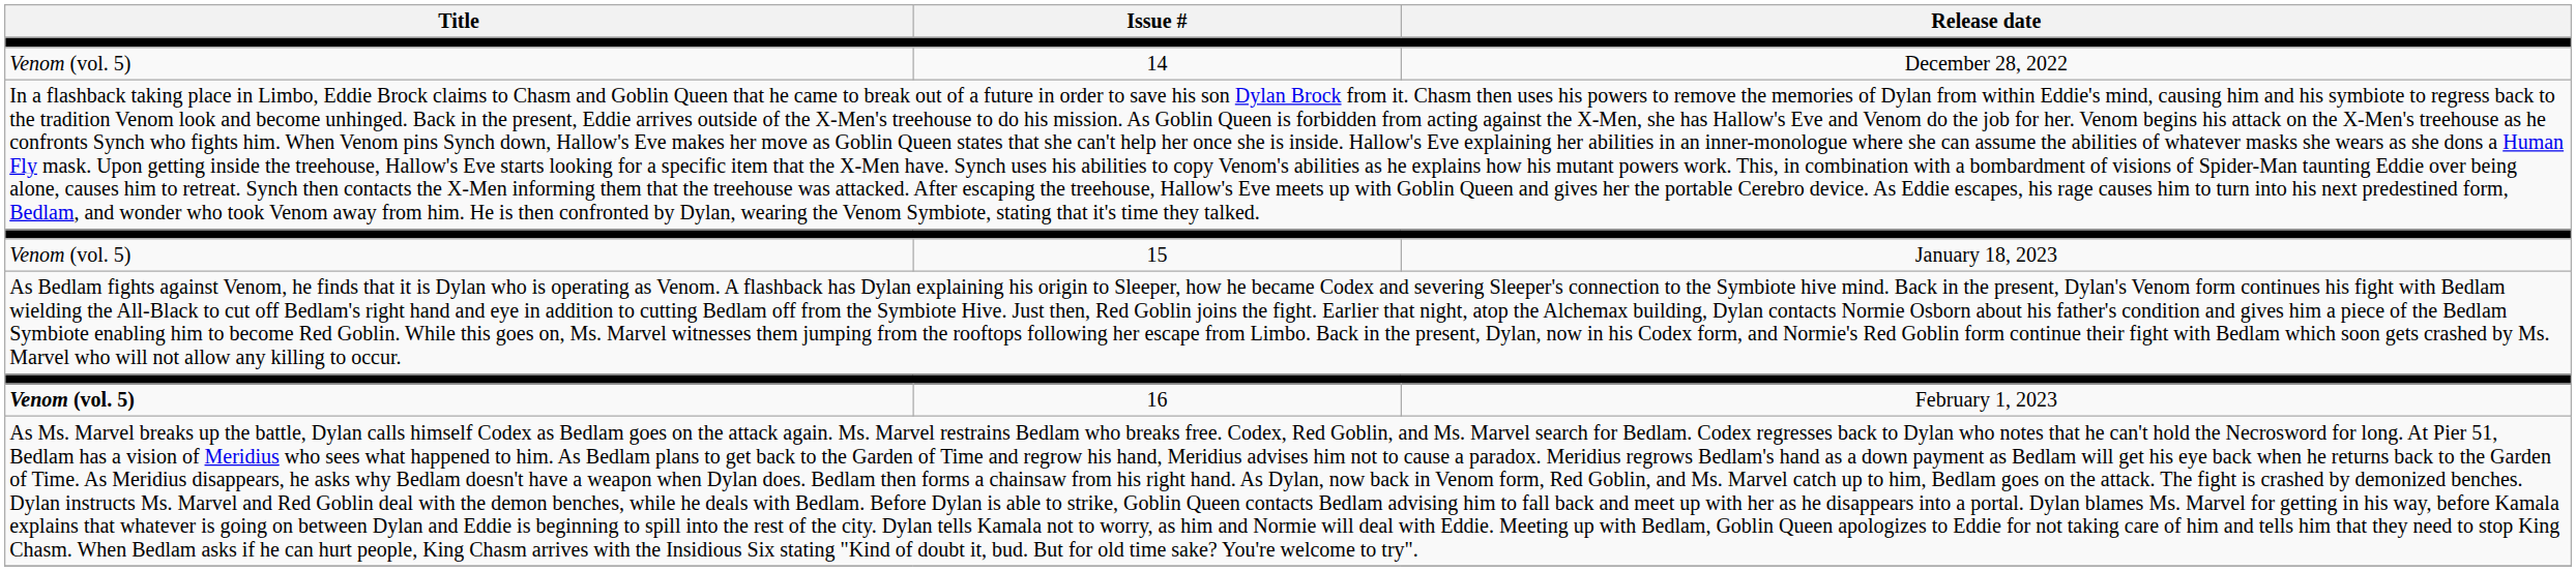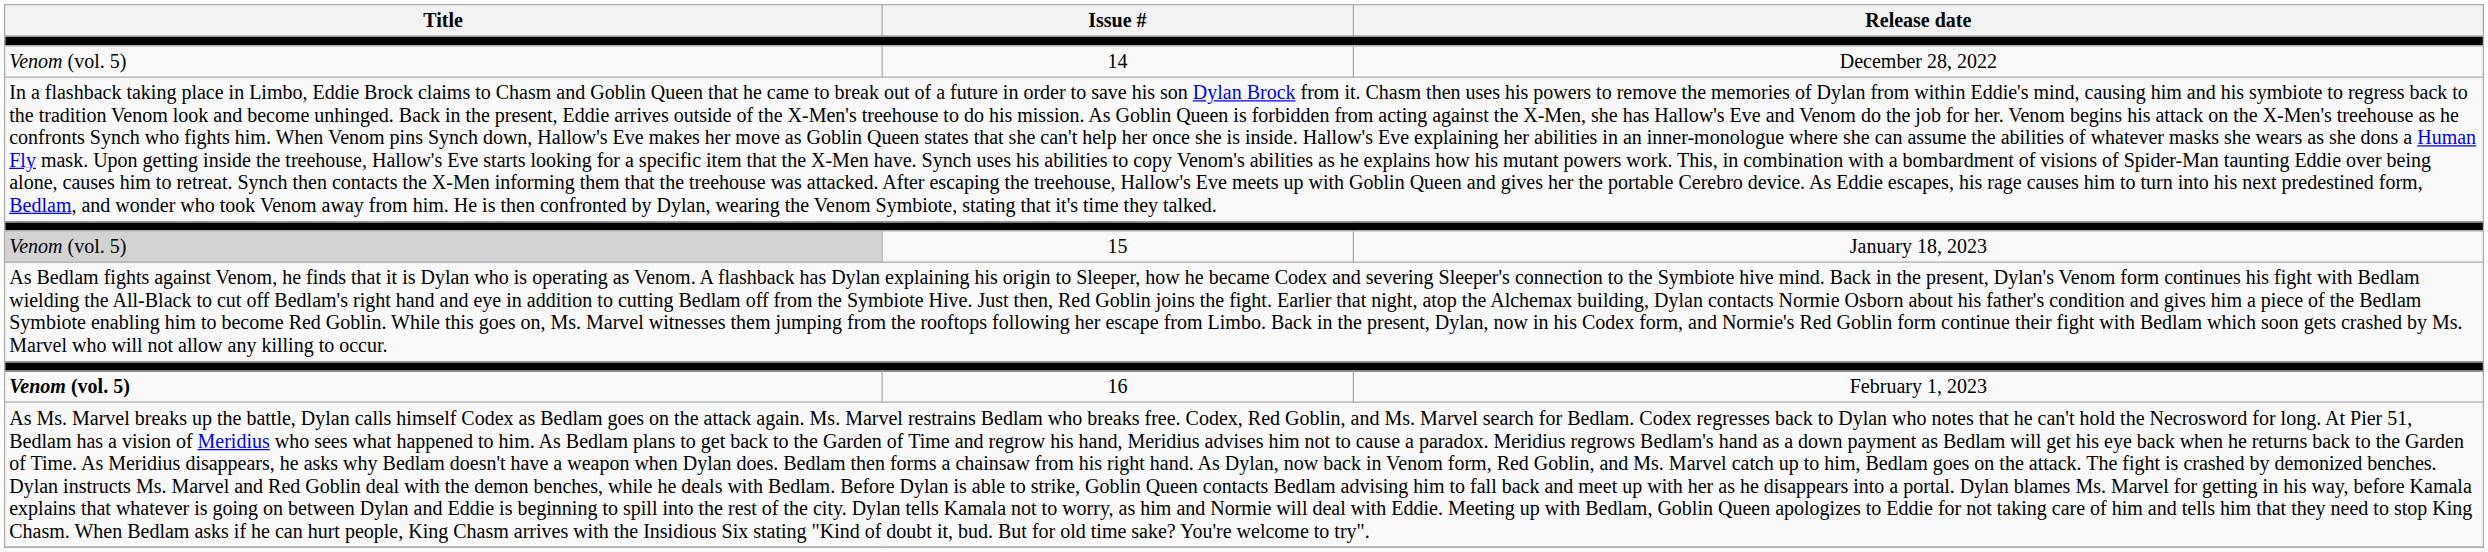15 | Title: no background -> lightgrey background
